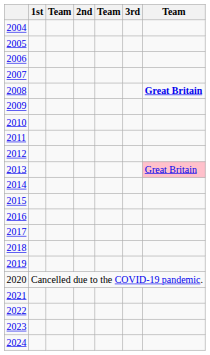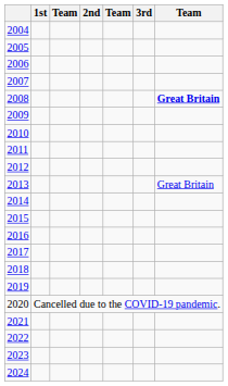2013 | column 7: pink background -> no background
